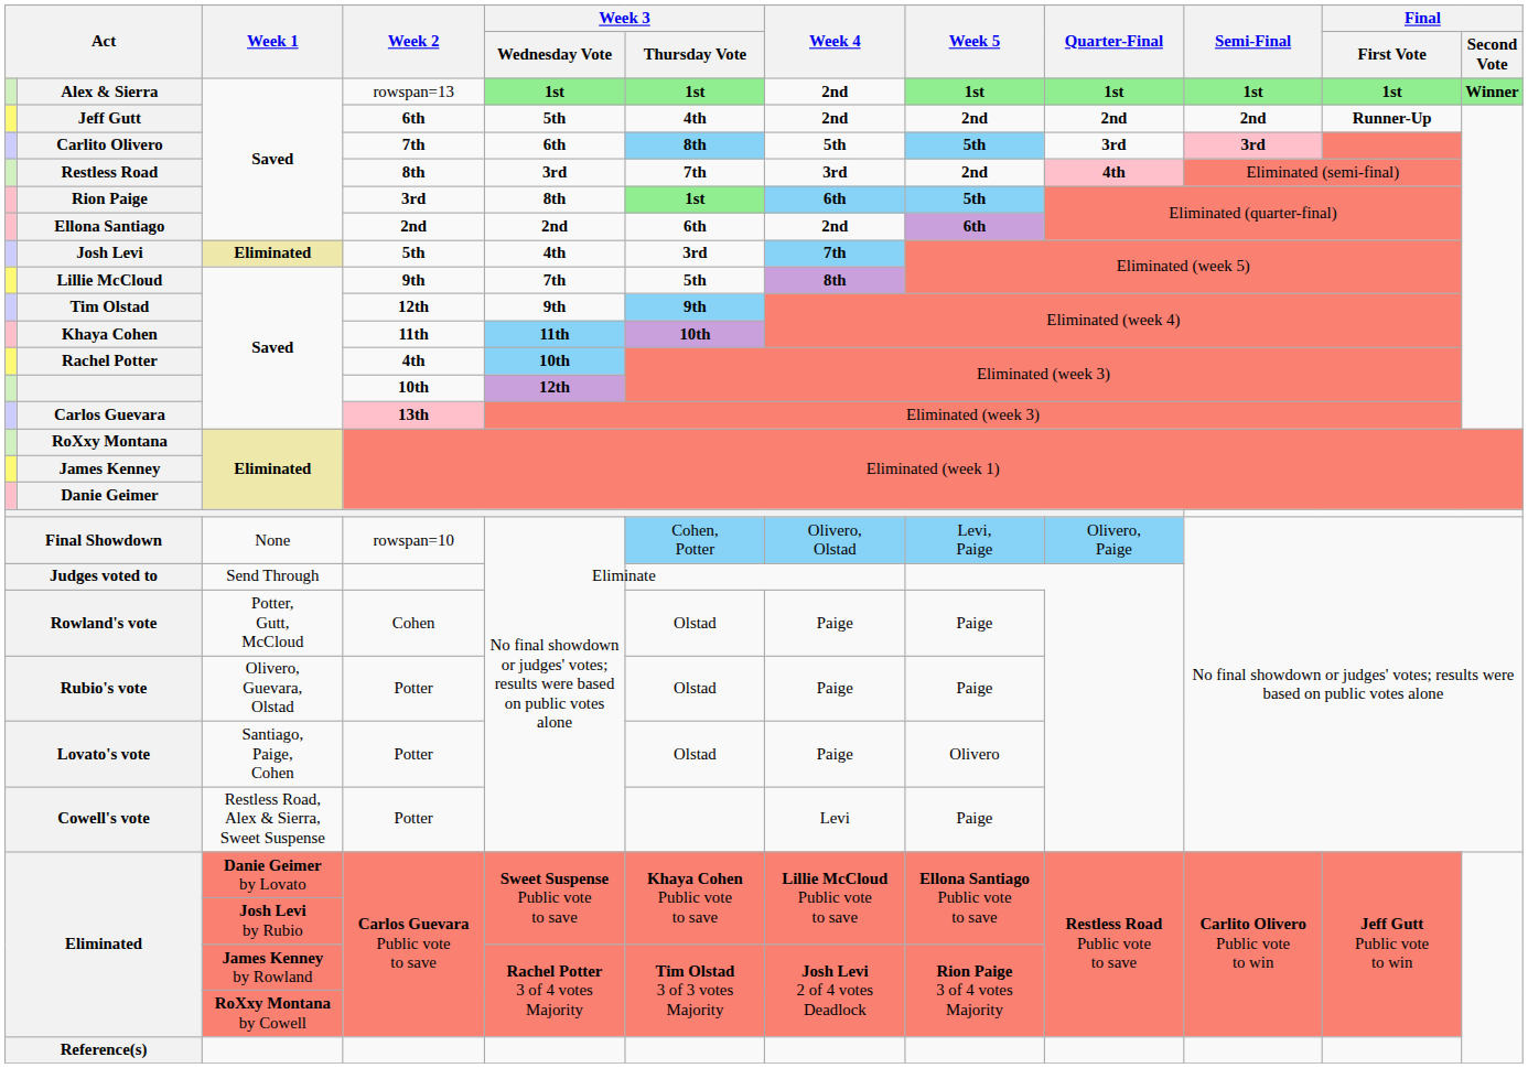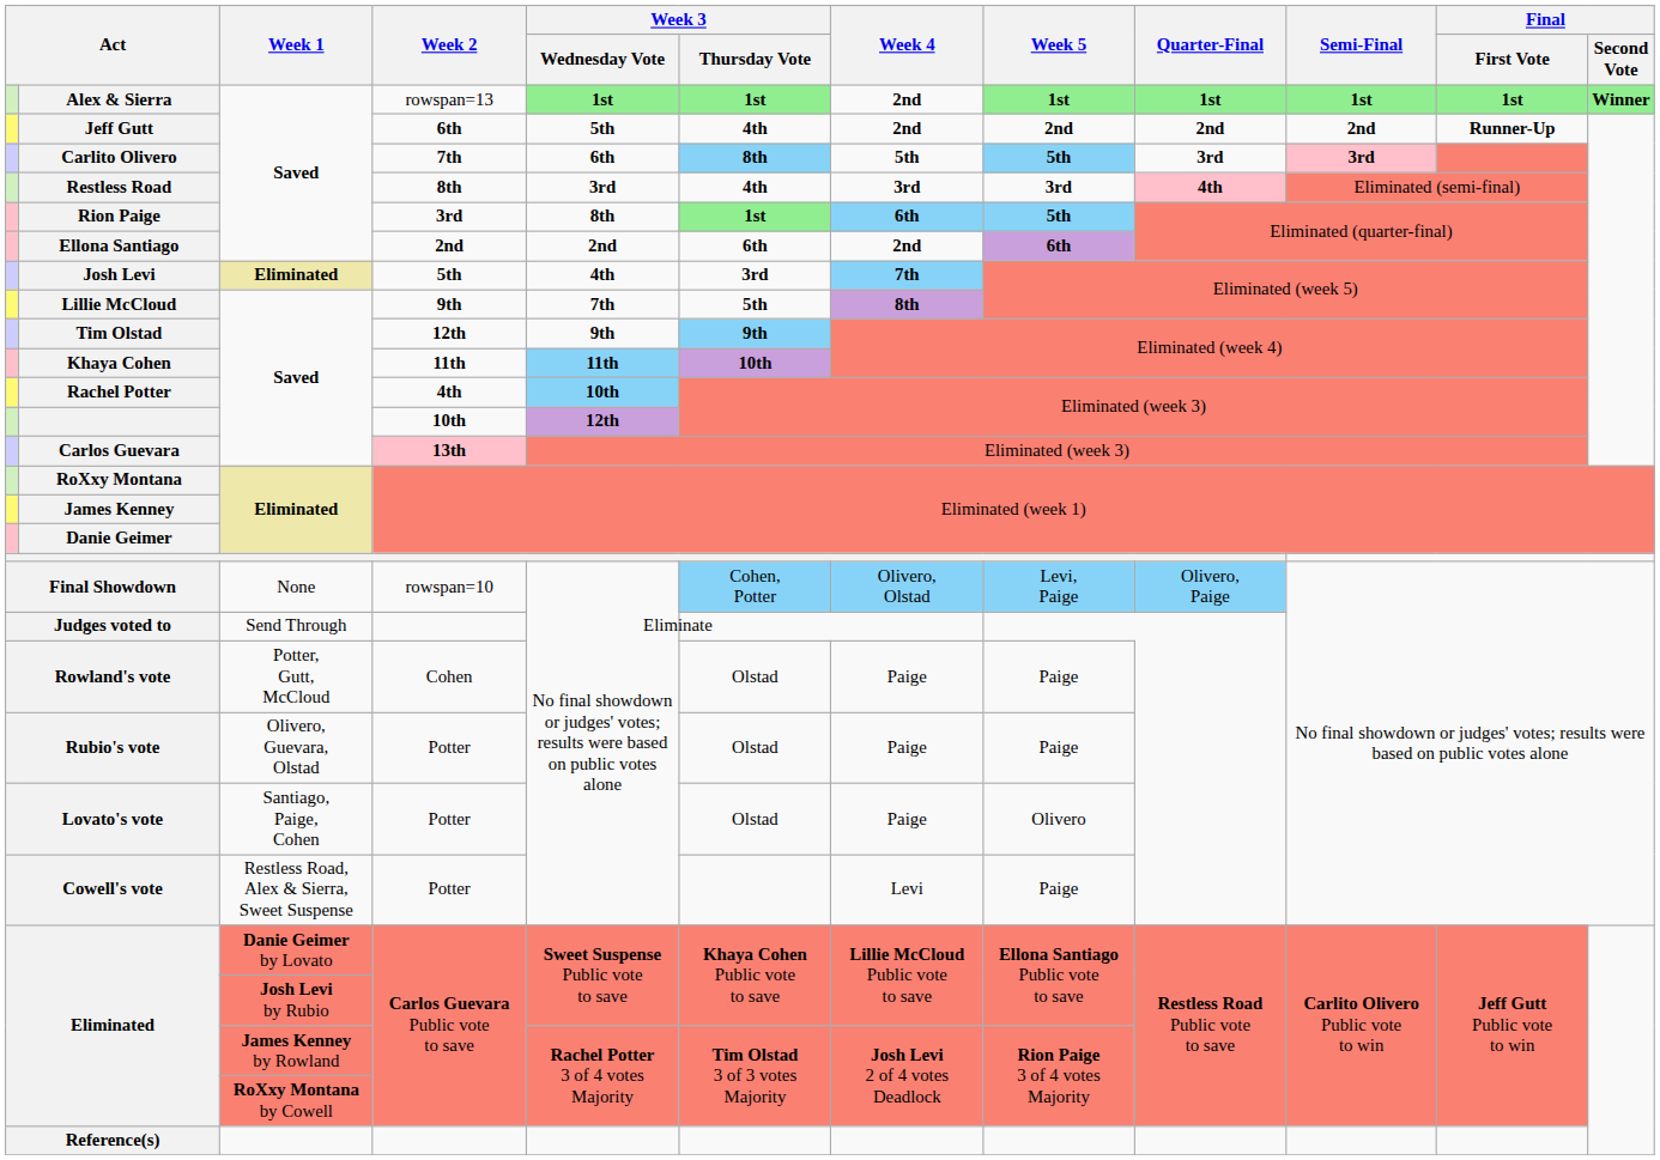Restless Road | Week 3 / Thursday Vote: 7th -> 4th
Restless Road | Week 5: 2nd -> 3rd
